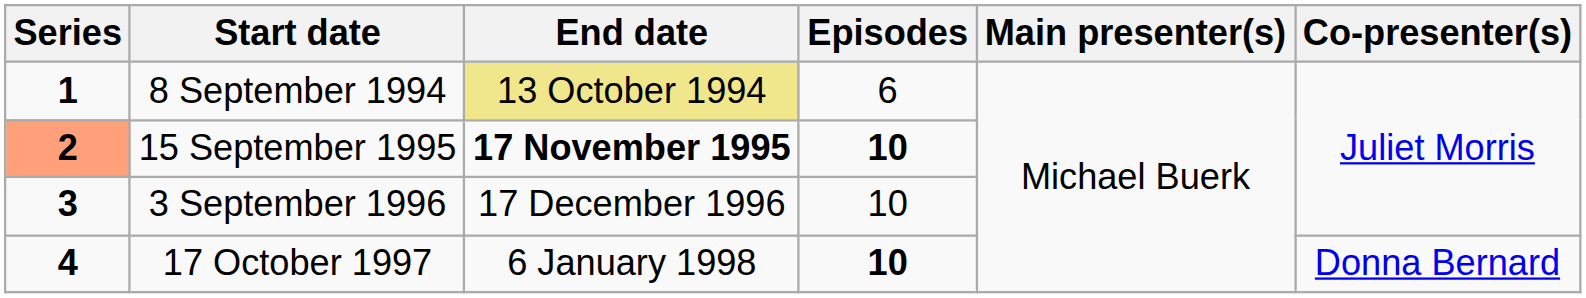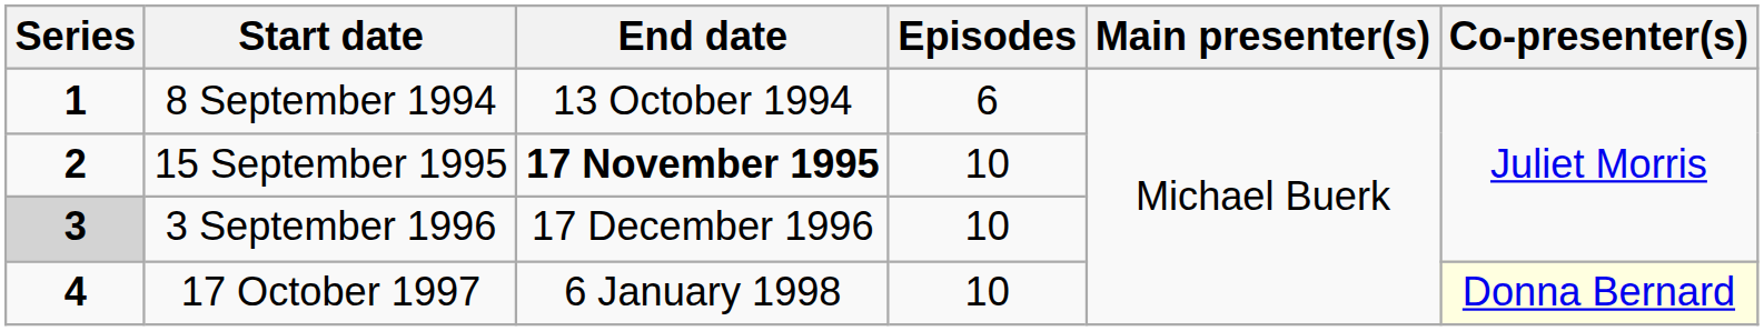8 September 1994 | End date: khaki background -> no background
15 September 1995 | Series: lightsalmon background -> no background
15 September 1995 | Episodes: bold -> normal
3 September 1996 | Series: no background -> lightgrey background
17 October 1997 | Episodes: bold -> normal
17 October 1997 | Co-presenter(s): no background -> lightyellow background
